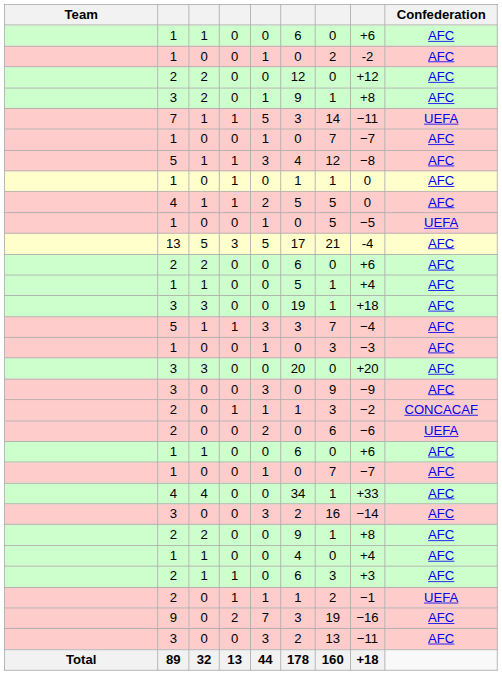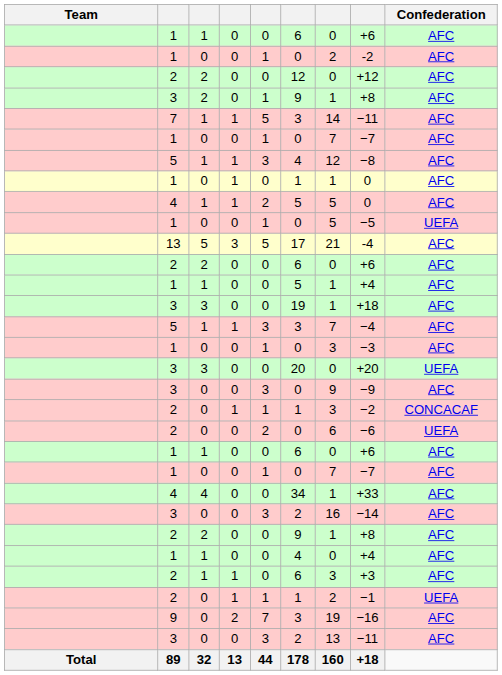row 6 | Confederation: UEFA -> AFC
row 18 | Confederation: AFC -> UEFA
